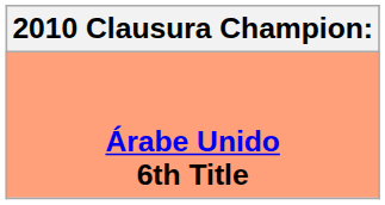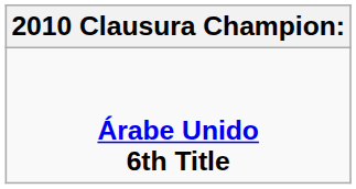row 2 | column 1: lightsalmon background -> no background
